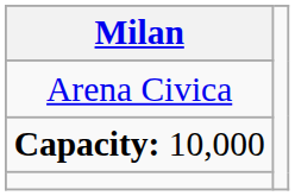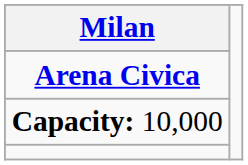Arena Civica | Milan: normal -> bold
